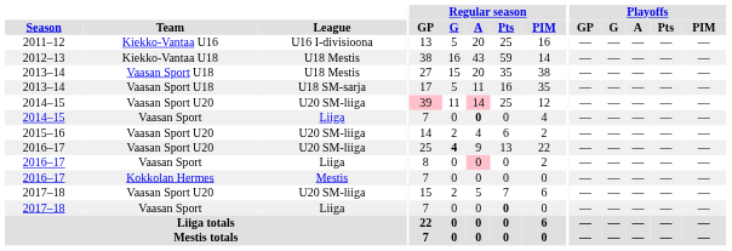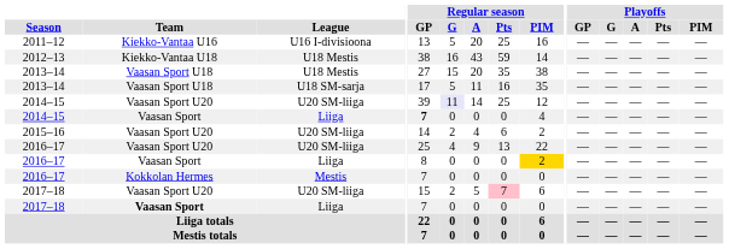2014–15 / U20 SM-liiga | Regular season / GP: pink background -> no background
2014–15 / U20 SM-liiga | Regular season / G: no background -> lavender background
2014–15 / U20 SM-liiga | Regular season / A: pink background -> no background
2014–15 / Liiga | Regular season / GP: normal -> bold
2014–15 / Liiga | Regular season / A: bold -> normal
2016–17 / U20 SM-liiga | Regular season / G: bold -> normal
2016–17 / Liiga | Regular season / A: pink background -> no background
2016–17 / Liiga | Regular season / PIM: no background -> gold background
2017–18 / U20 SM-liiga | Regular season / Pts: no background -> pink background
2017–18 / Liiga | Team: normal -> bold
2017–18 / Liiga | Regular season / Pts: bold -> normal
